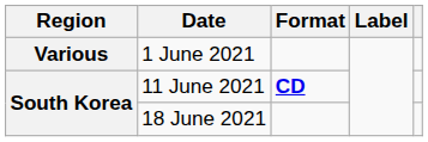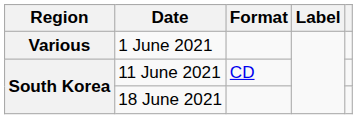11 June 2021 | Format: bold -> normal
